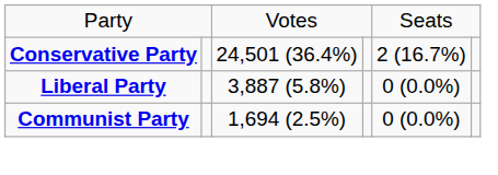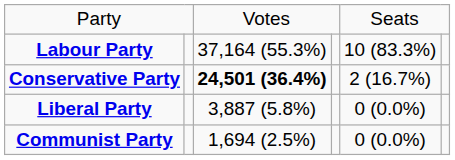+ row: Labour Party | 37,164 (55.3%) | 10 (83.3%)
Conservative Party | column 3: normal -> bold
